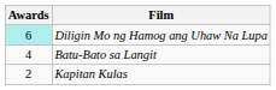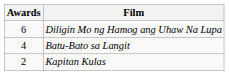Diligin Mo ng Hamog ang Uhaw Na Lupa | Awards: paleturquoise background -> no background
